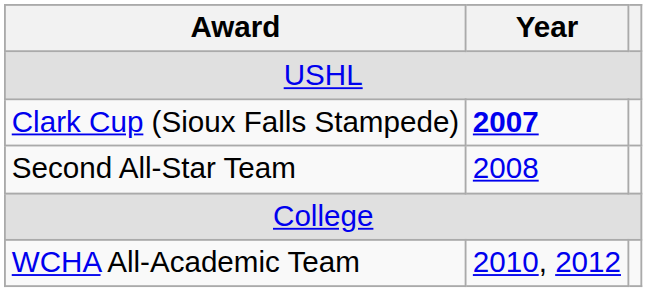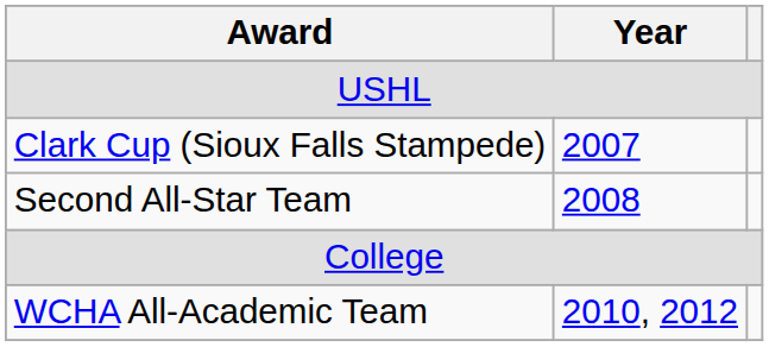Clark Cup (Sioux Falls Stampede) | Year: bold -> normal
